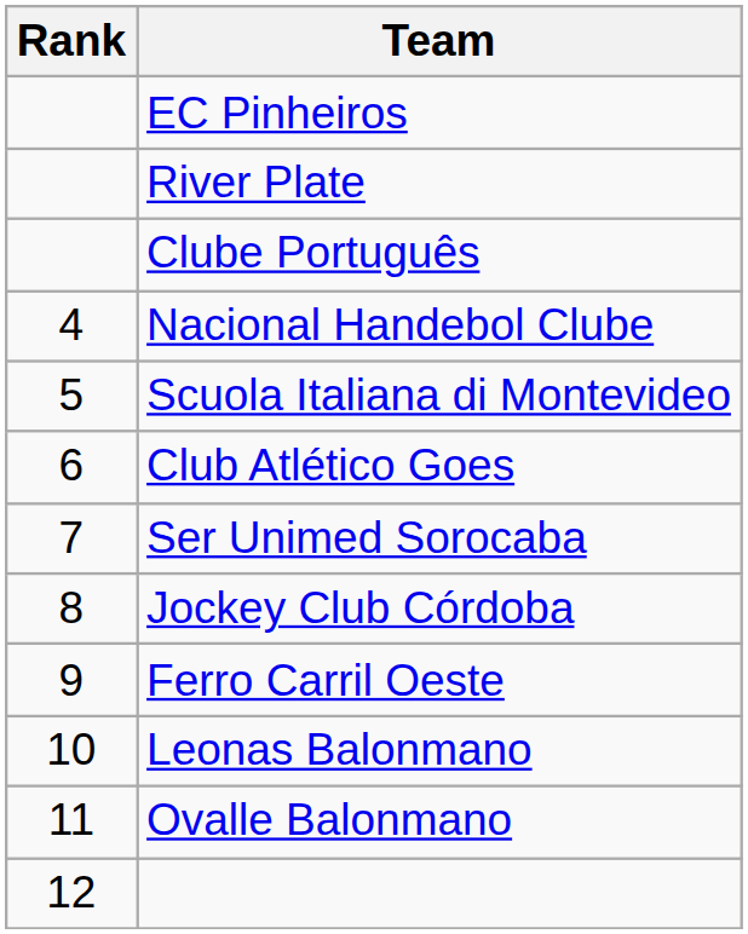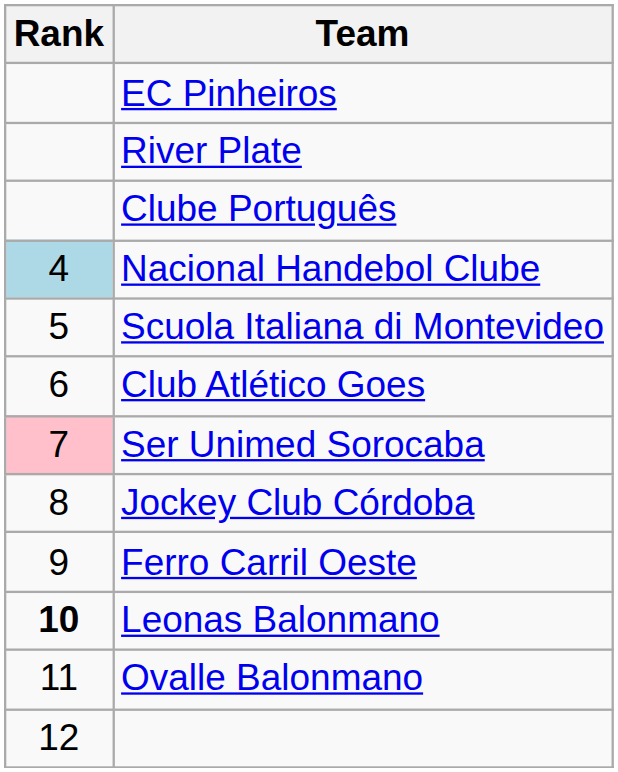Nacional Handebol Clube | Rank: no background -> lightblue background
Ser Unimed Sorocaba | Rank: no background -> pink background
Leonas Balonmano | Rank: normal -> bold
